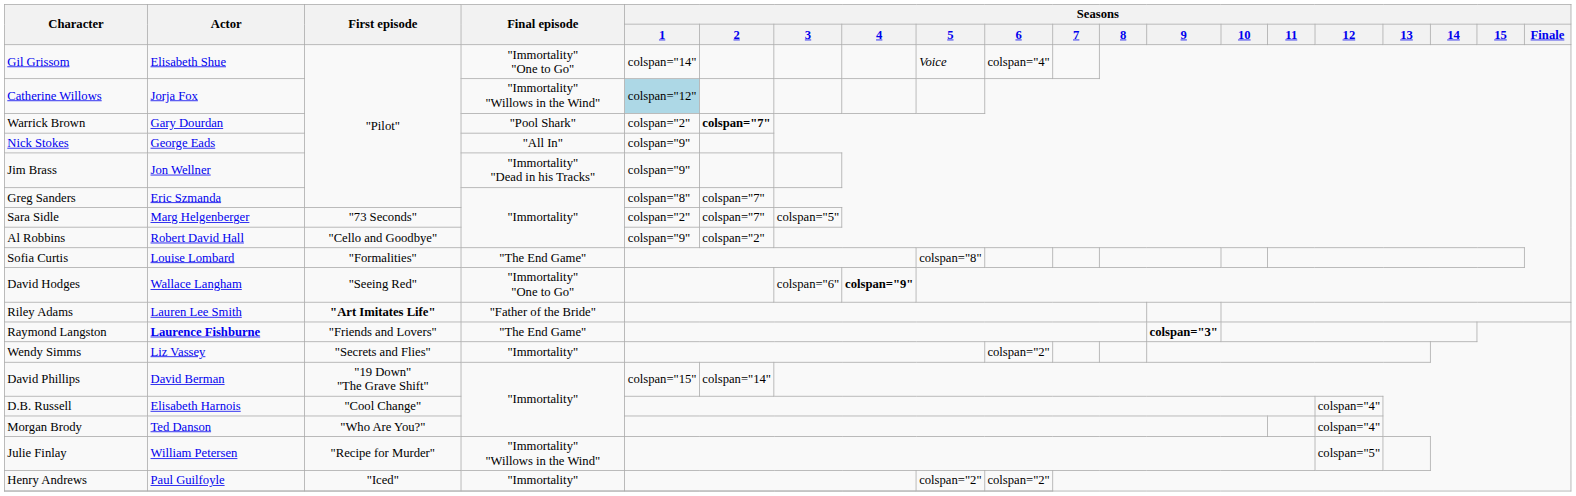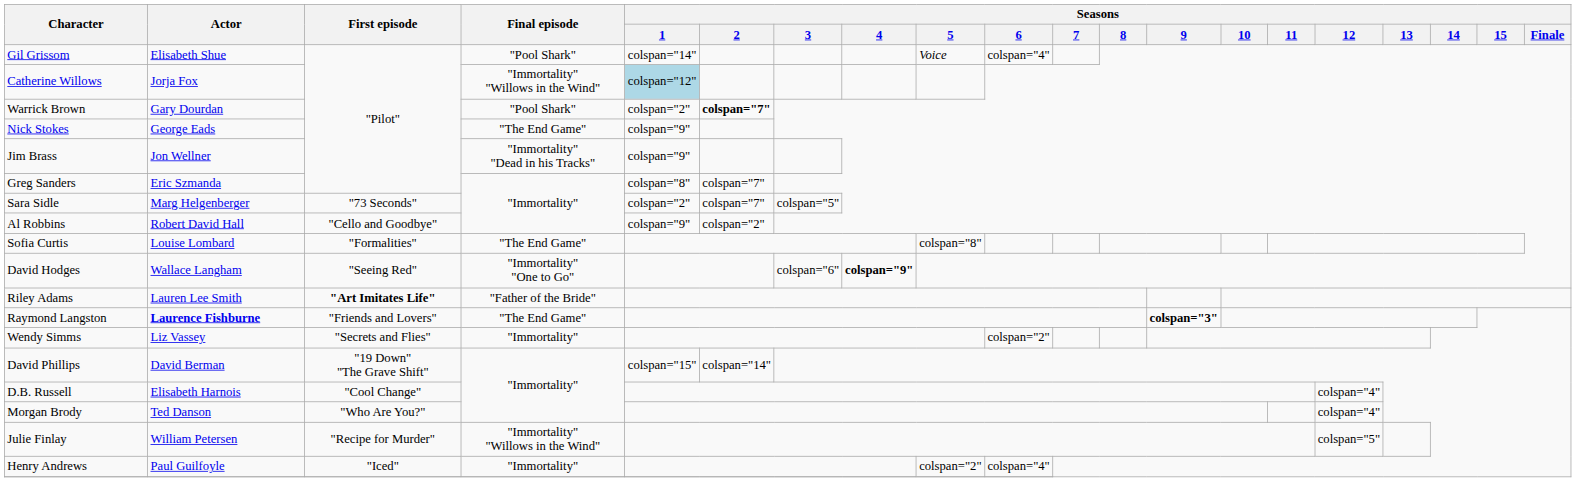Gil Grissom | Final episode: "Immortality" "One to Go" -> "Pool Shark"
Nick Stokes | Final episode: "All In" -> "The End Game"
Henry Andrews | Seasons / 6: colspan="2" -> colspan="4"
